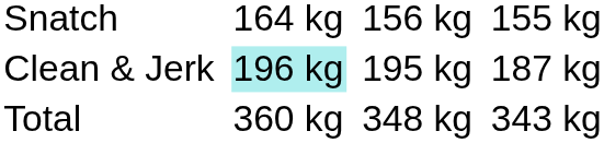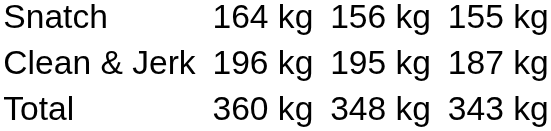Clean & Jerk | column 2: paleturquoise background -> no background
